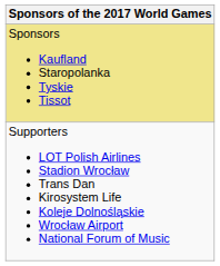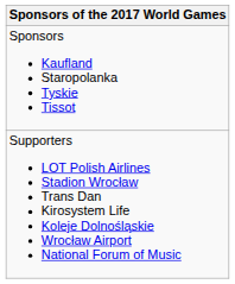row 2 | column 1: khaki background -> no background
